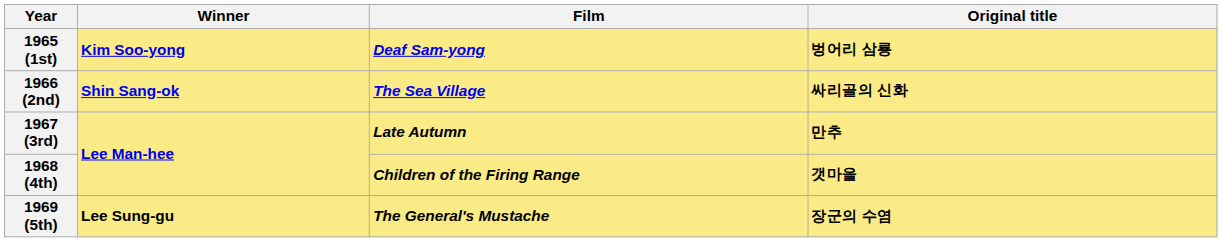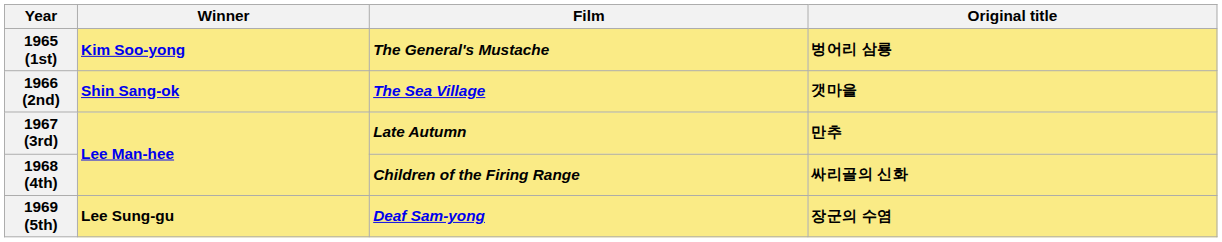1965 (1st) | Film: Deaf Sam-yong -> The General's Mustache
1966 (2nd) | Original title: 싸리골의 신화 -> 갯마을
1968 (4th) | Original title: 갯마을 -> 싸리골의 신화
1969 (5th) | Film: The General's Mustache -> Deaf Sam-yong
